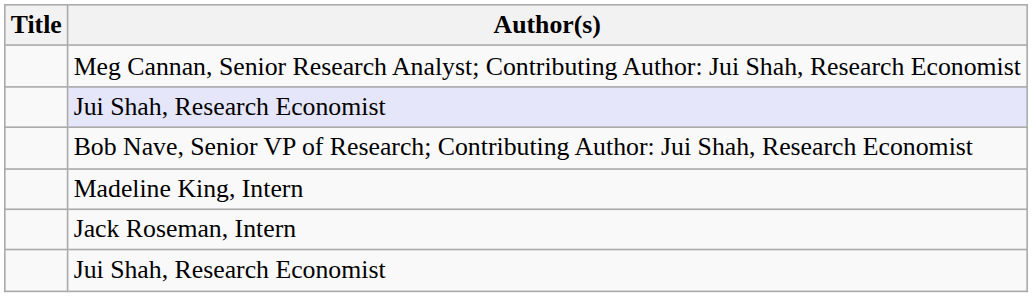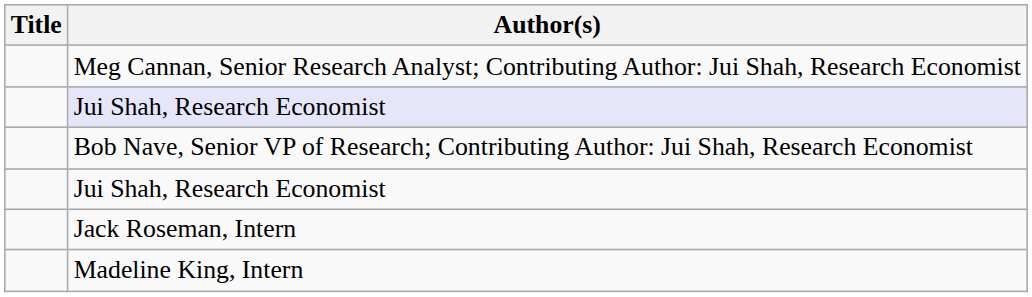row 5 | Author(s): Madeline King, Intern -> Jui Shah, Research Economist
row 7 | Author(s): Jui Shah, Research Economist -> Madeline King, Intern
